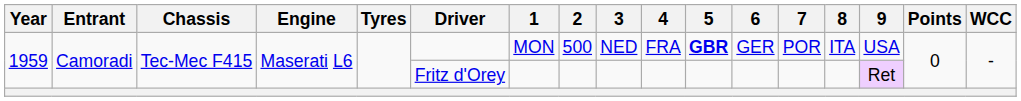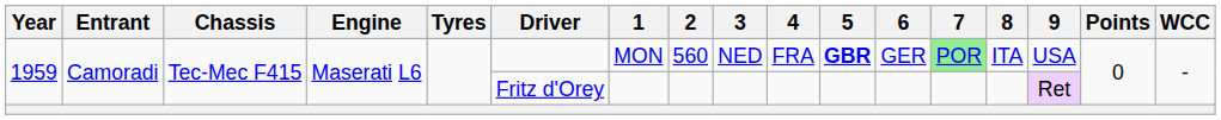row 2 | 2: 500 -> 560
row 2 | 7: no background -> lightgreen background
